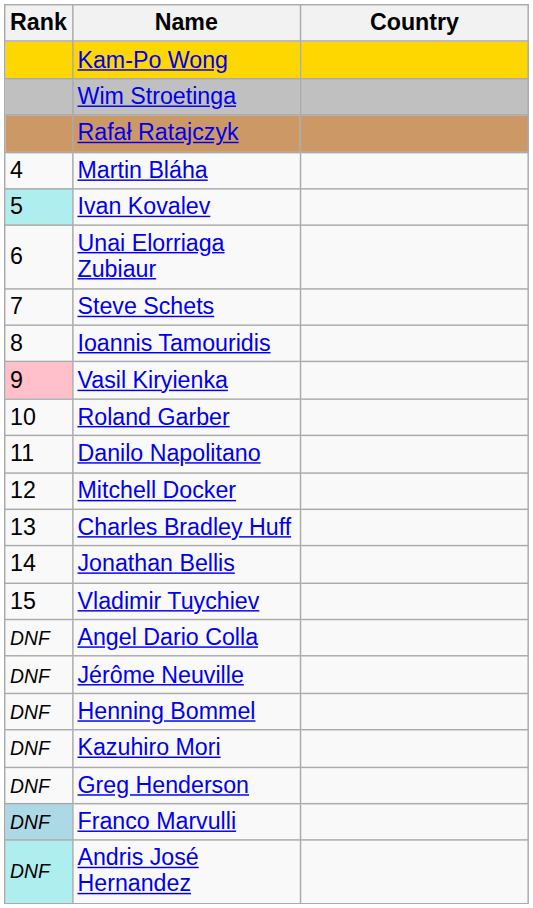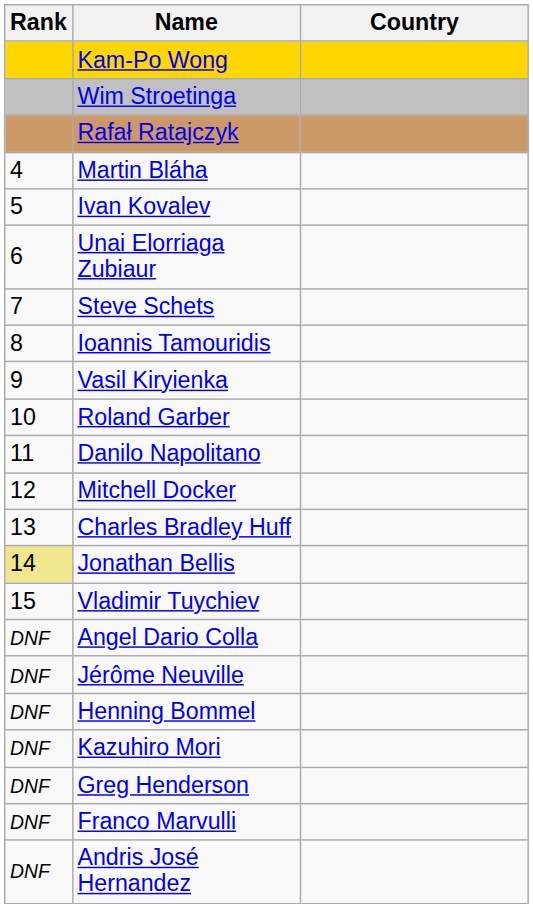Ivan Kovalev | Rank: paleturquoise background -> no background
Vasil Kiryienka | Rank: pink background -> no background
Jonathan Bellis | Rank: no background -> khaki background
Franco Marvulli | Rank: lightblue background -> no background
Andris José Hernandez | Rank: paleturquoise background -> no background
